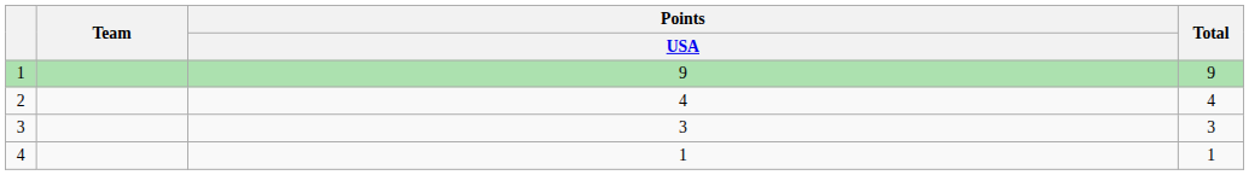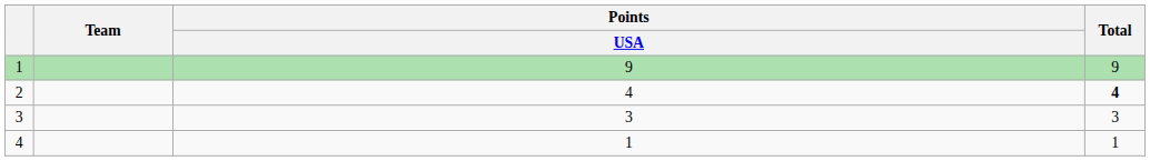2 | Total: normal -> bold
